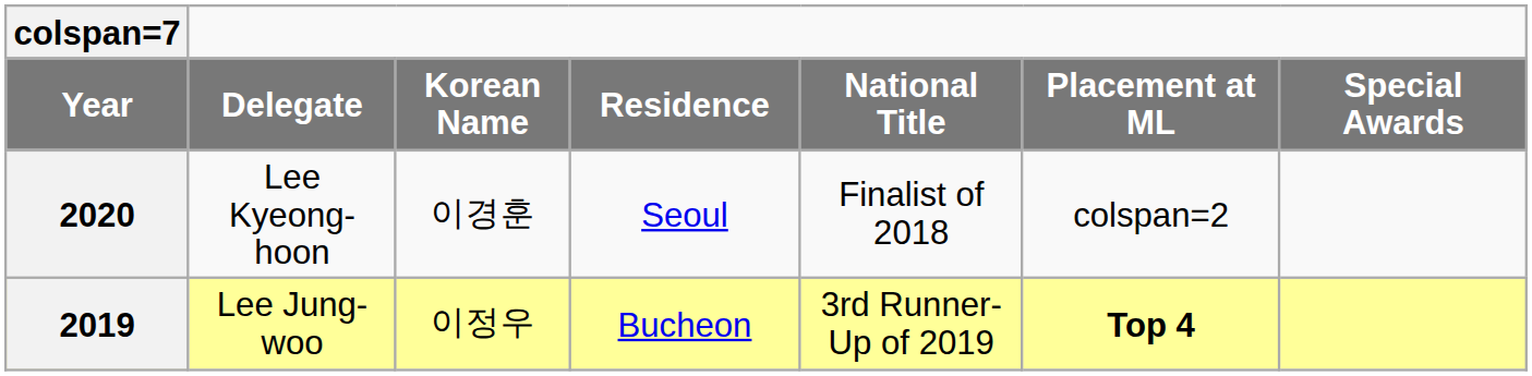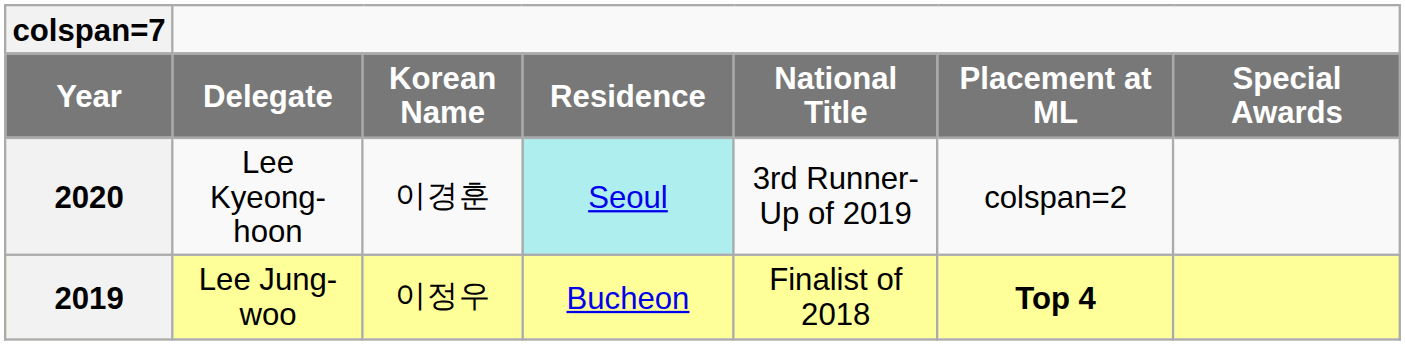2020 | Residence: no background -> paleturquoise background
2020 | National Title: Finalist of 2018 -> 3rd Runner-Up of 2019
2019 | National Title: 3rd Runner-Up of 2019 -> Finalist of 2018
